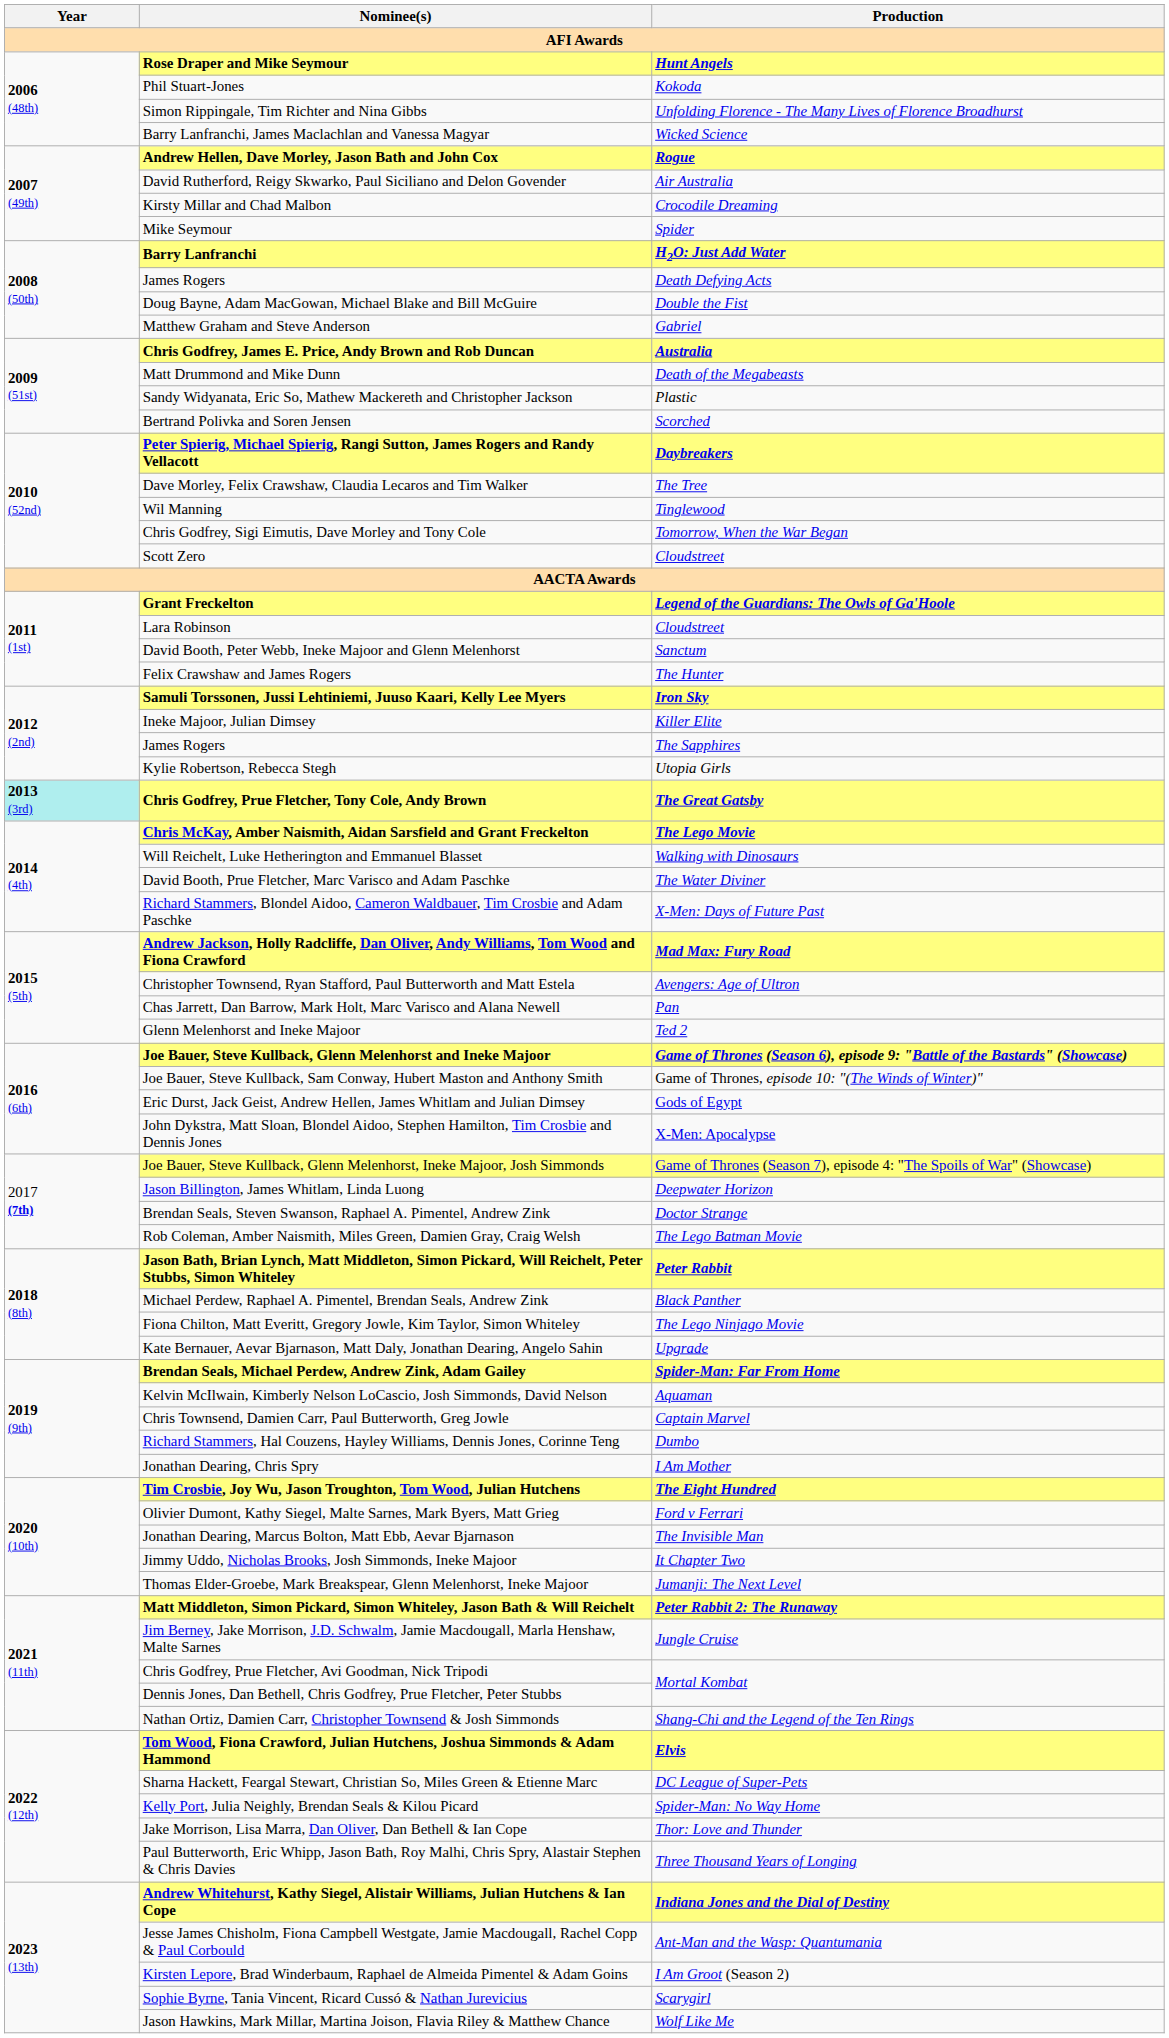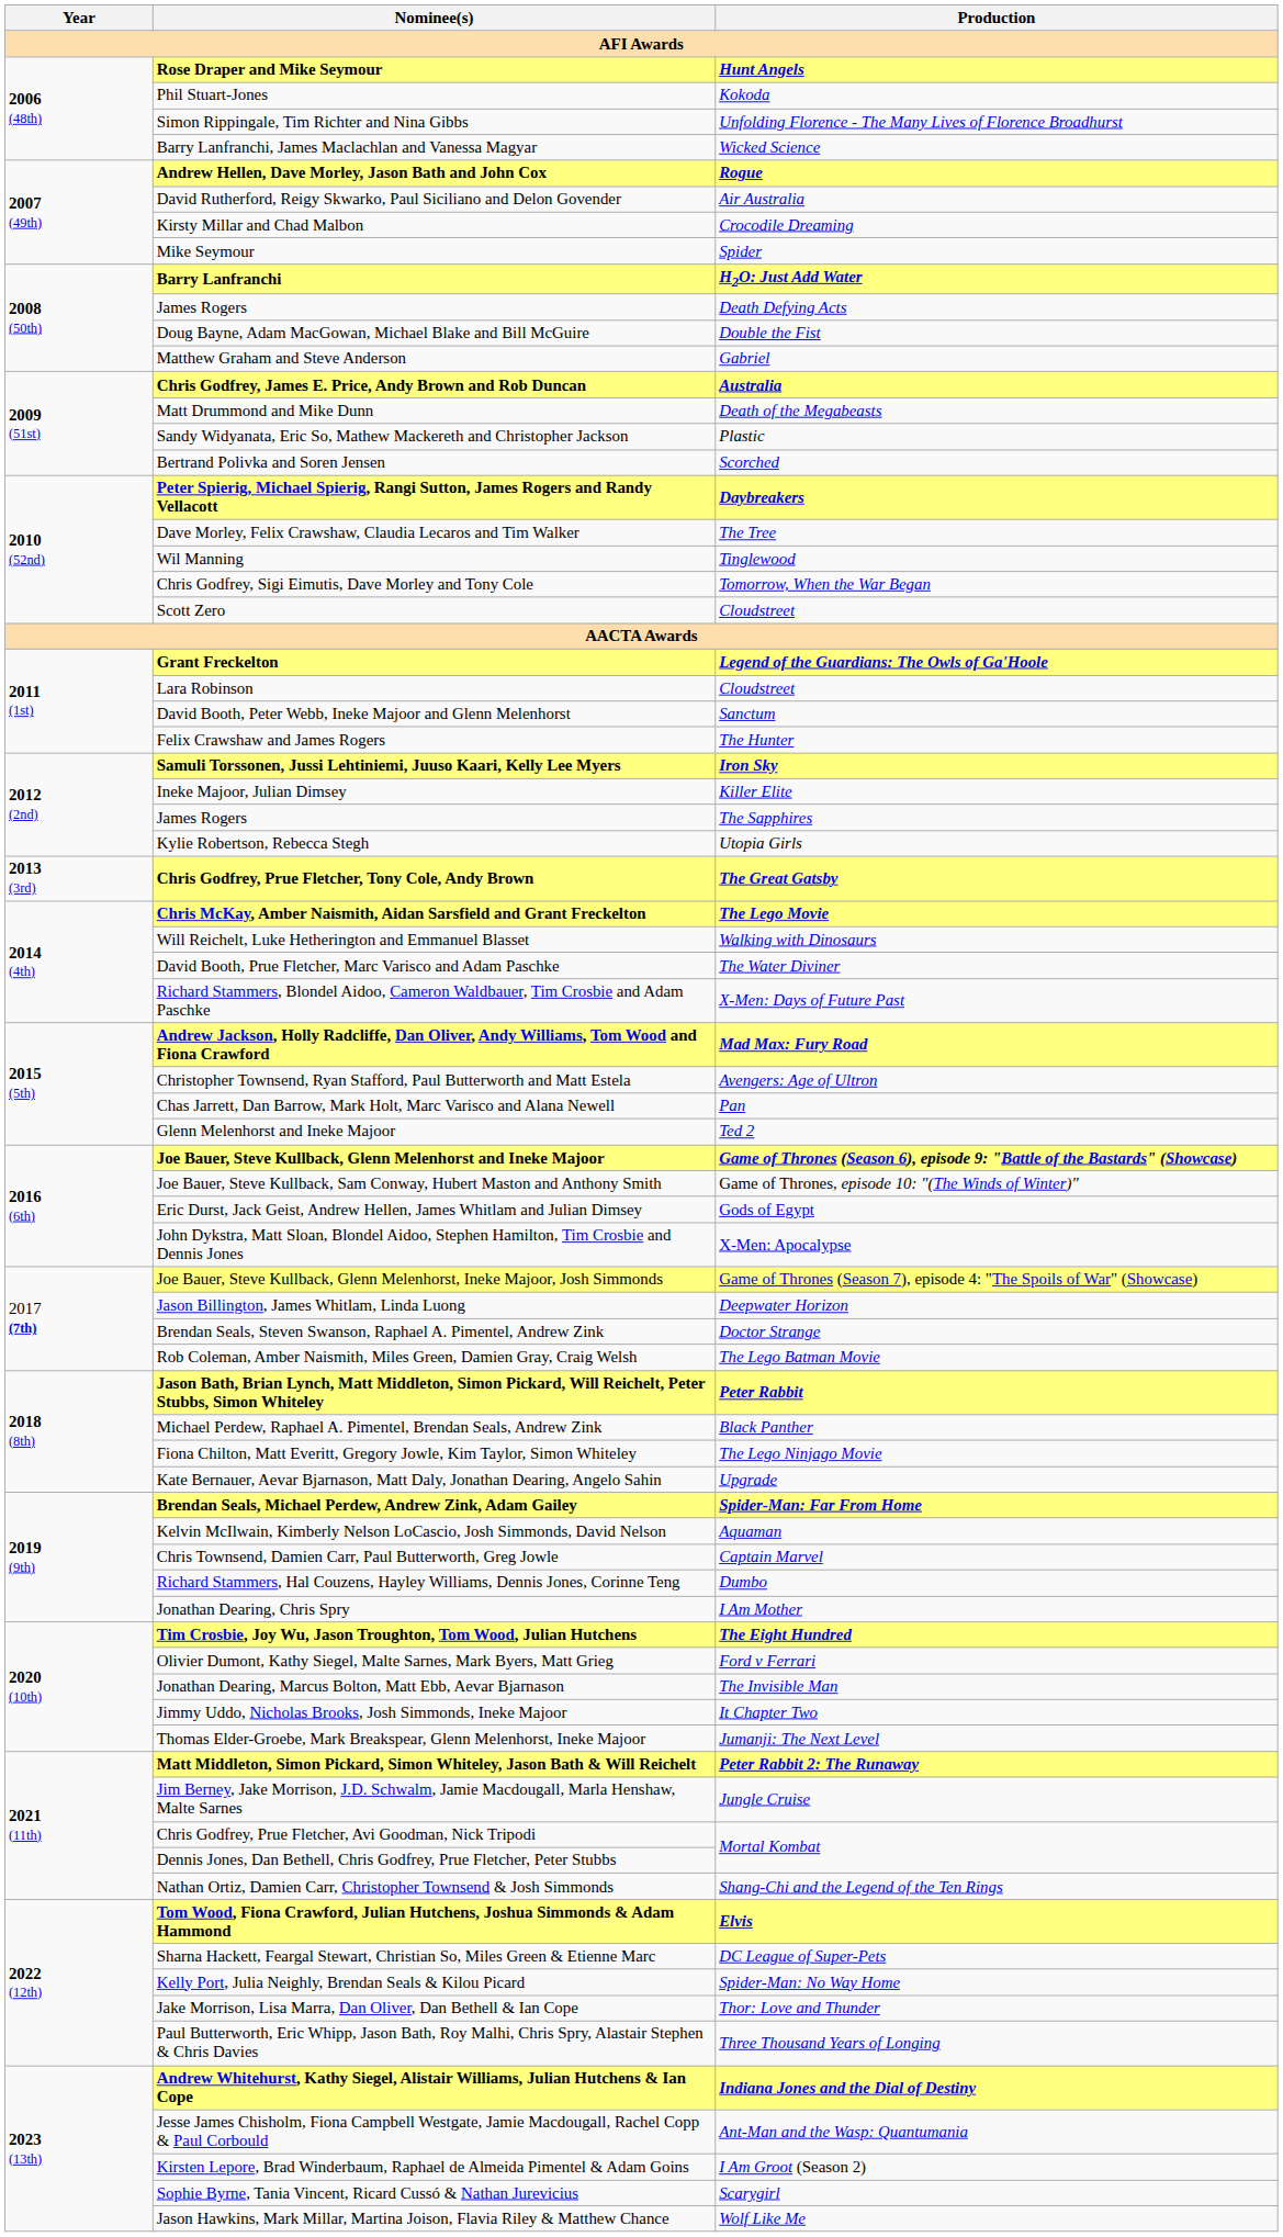Chris Godfrey, Prue Fletcher, Tony Cole, Andy Brown | Year: paleturquoise background -> no background
